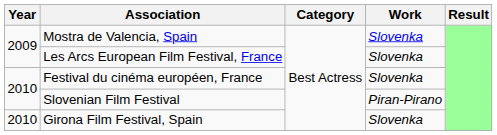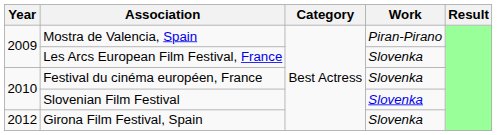Mostra de Valencia, Spain | Work: Slovenka -> Piran-Pirano
Slovenian Film Festival | Work: Piran-Pirano -> Slovenka
Girona Film Festival, Spain | Year: 2010 -> 2012
